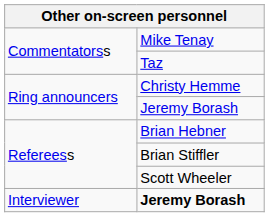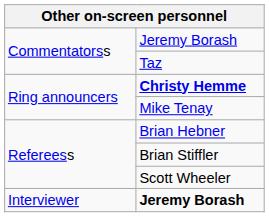row 2 | column 2: Mike Tenay -> Jeremy Borash
row 4 | column 2: normal -> bold
row 5 | column 2: Jeremy Borash -> Mike Tenay
